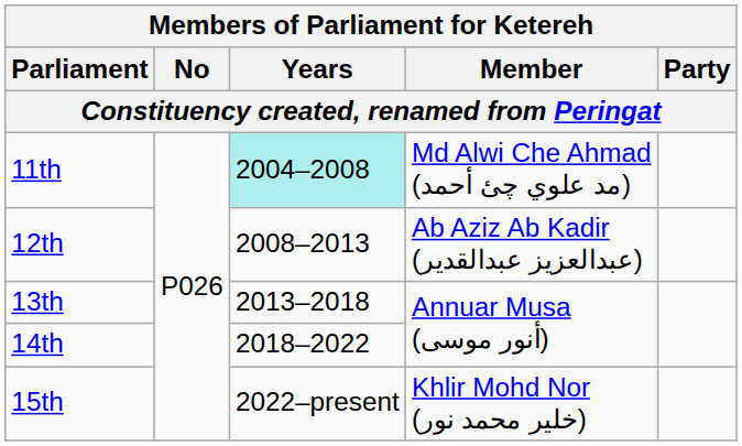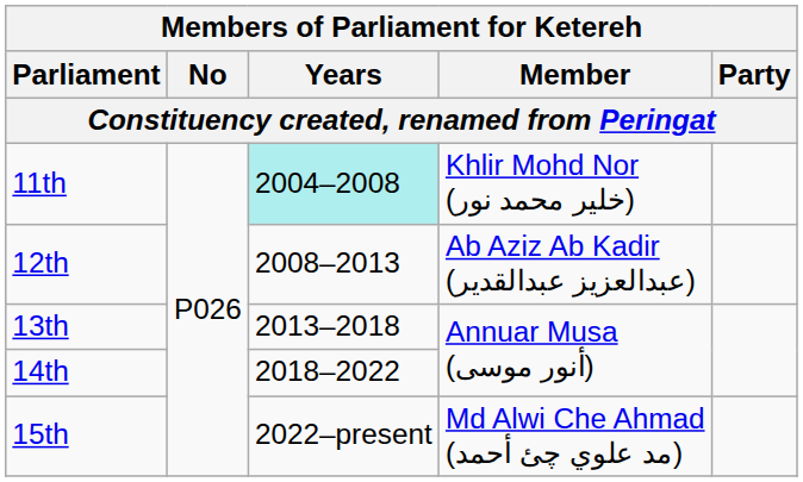11th | Member: Md Alwi Che Ahmad (مد علوي چئ أحمد) -> Khlir Mohd Nor (خلير محمد نور)
15th | Member: Khlir Mohd Nor (خلير محمد نور) -> Md Alwi Che Ahmad (مد علوي چئ أحمد)
